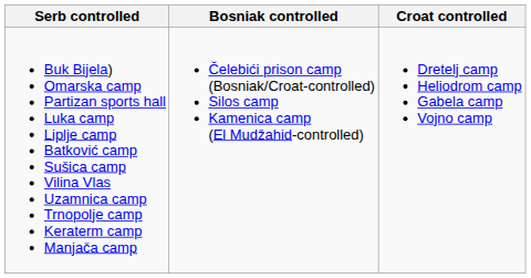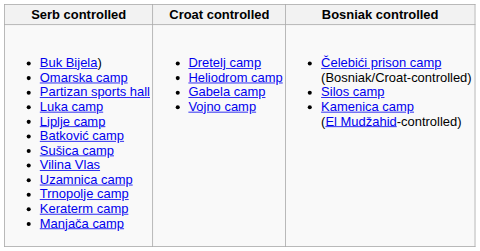columns swapped: Croat controlled <-> Bosniak controlled
